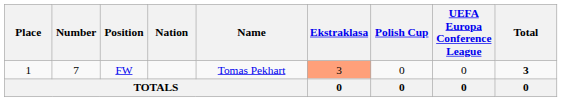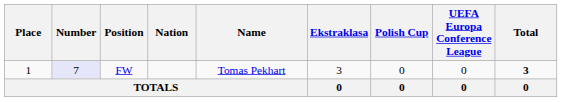FW | Number: no background -> lavender background
FW | Ekstraklasa: lightsalmon background -> no background
